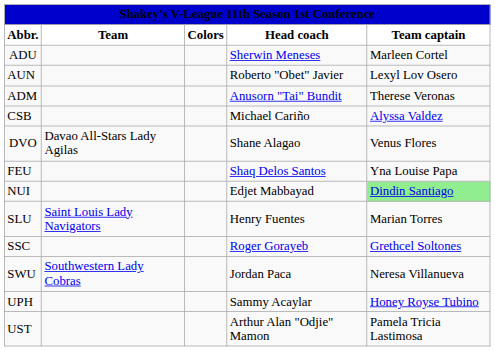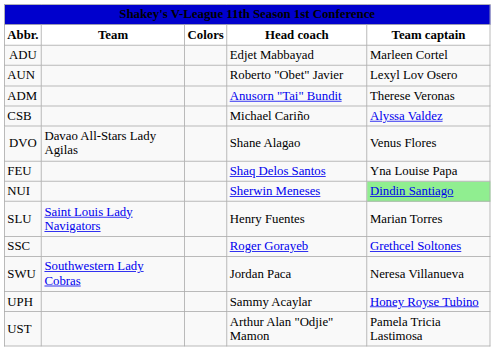ADU | Head coach: Sherwin Meneses -> Edjet Mabbayad
NUI | Head coach: Edjet Mabbayad -> Sherwin Meneses
